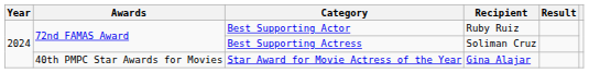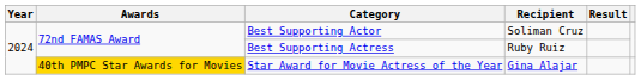Best Supporting Actor | Recipient: Ruby Ruiz -> Soliman Cruz
Best Supporting Actress | Recipient: Soliman Cruz -> Ruby Ruiz
Star Award for Movie Actress of the Year | Awards: no background -> gold background
